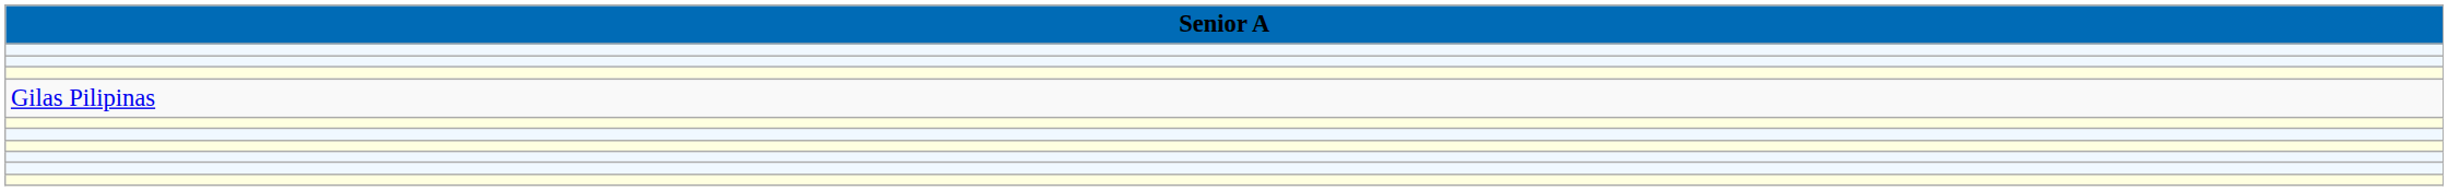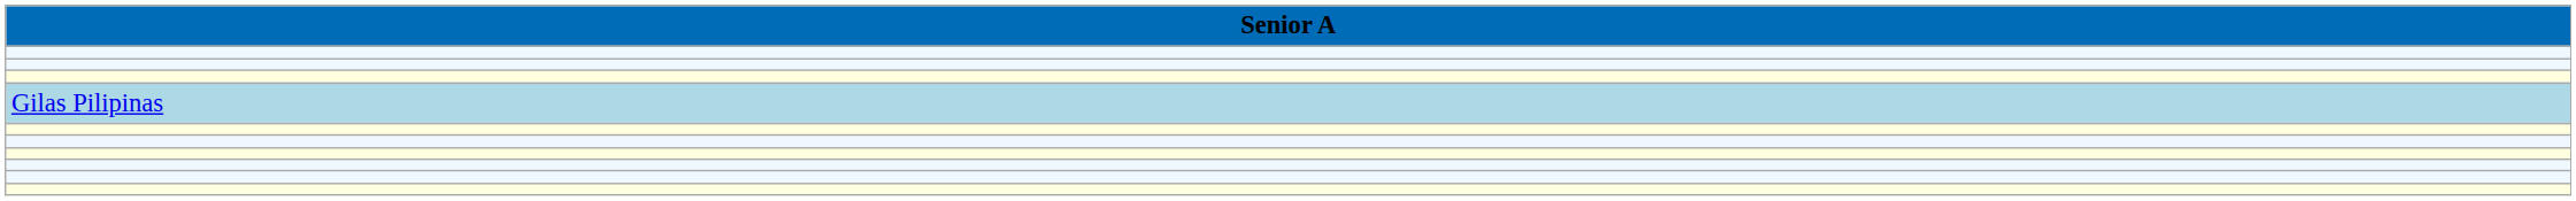Gilas Pilipinas | column 1: no background -> lightblue background
